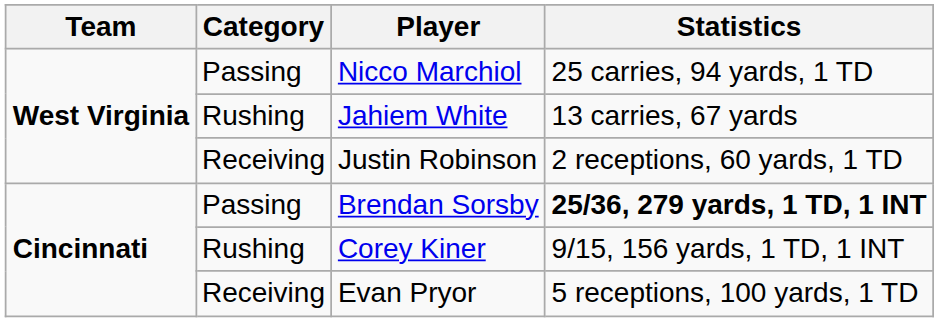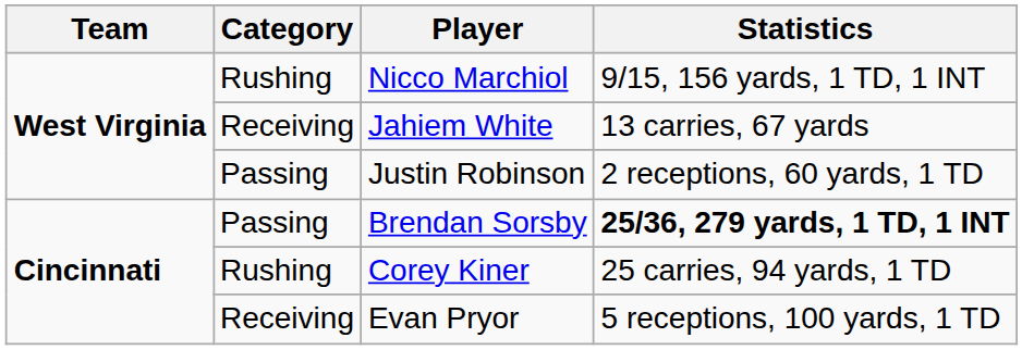Nicco Marchiol | Category: Passing -> Rushing
Nicco Marchiol | Statistics: 25 carries, 94 yards, 1 TD -> 9/15, 156 yards, 1 TD, 1 INT
Jahiem White | Category: Rushing -> Receiving
Justin Robinson | Category: Receiving -> Passing
Corey Kiner | Statistics: 9/15, 156 yards, 1 TD, 1 INT -> 25 carries, 94 yards, 1 TD
